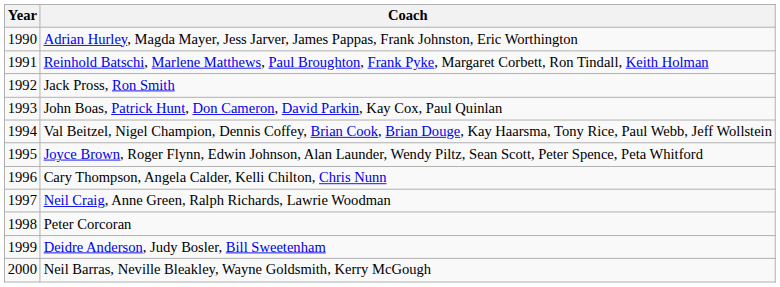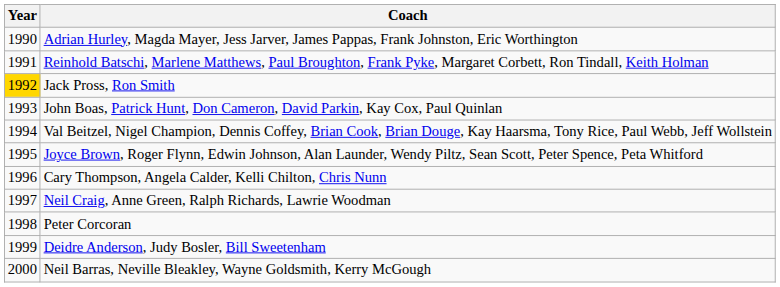Jack Pross, Ron Smith | Year: no background -> gold background
